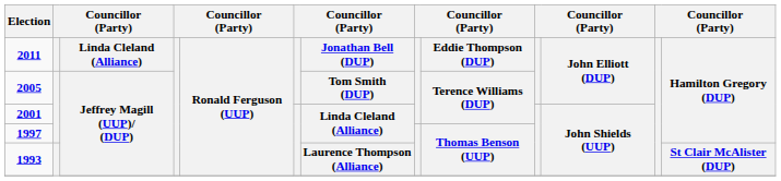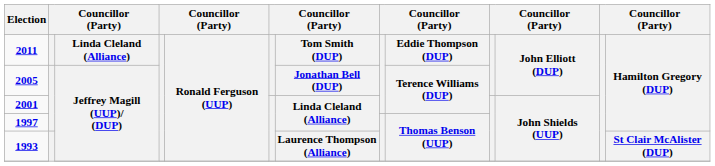2011 | column 7: Jonathan Bell (DUP) -> Tom Smith (DUP)
2005 | column 7: Tom Smith (DUP) -> Jonathan Bell (DUP)
